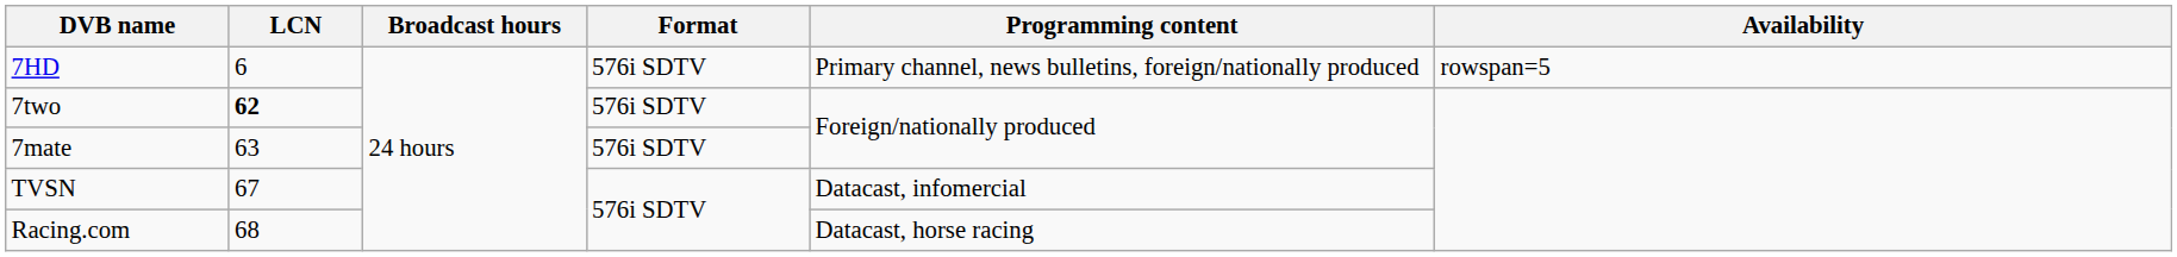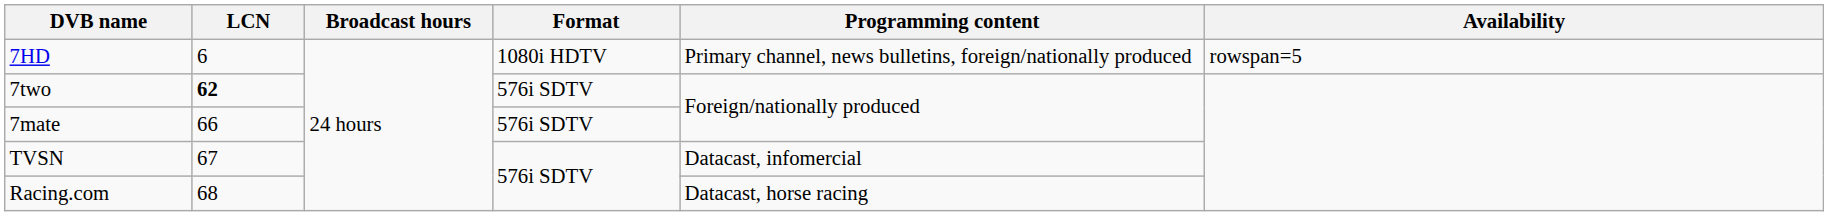7HD | Format: 576i SDTV -> 1080i HDTV
7mate | LCN: 63 -> 66
